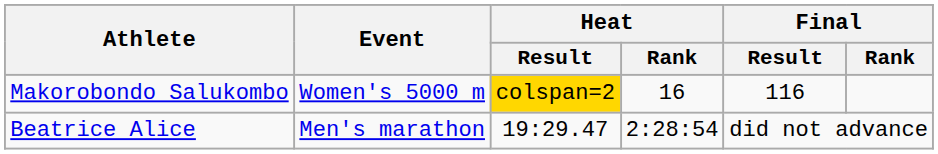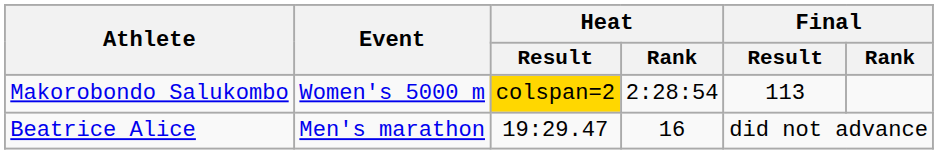Makorobondo Salukombo | Heat / Rank: 16 -> 2:28:54
Makorobondo Salukombo | Final / Result: 116 -> 113
Beatrice Alice | Heat / Rank: 2:28:54 -> 16
